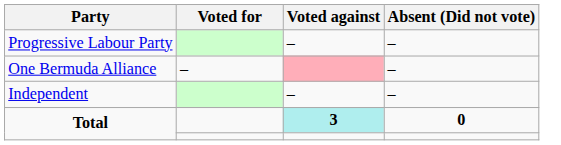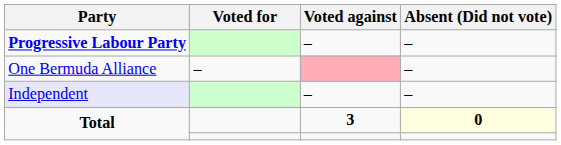Progressive Labour Party | Party: normal -> bold
Independent | Party: no background -> lavender background
Total / 3 | Voted against: paleturquoise background -> no background
Total / 3 | Absent (Did not vote): no background -> lightyellow background
